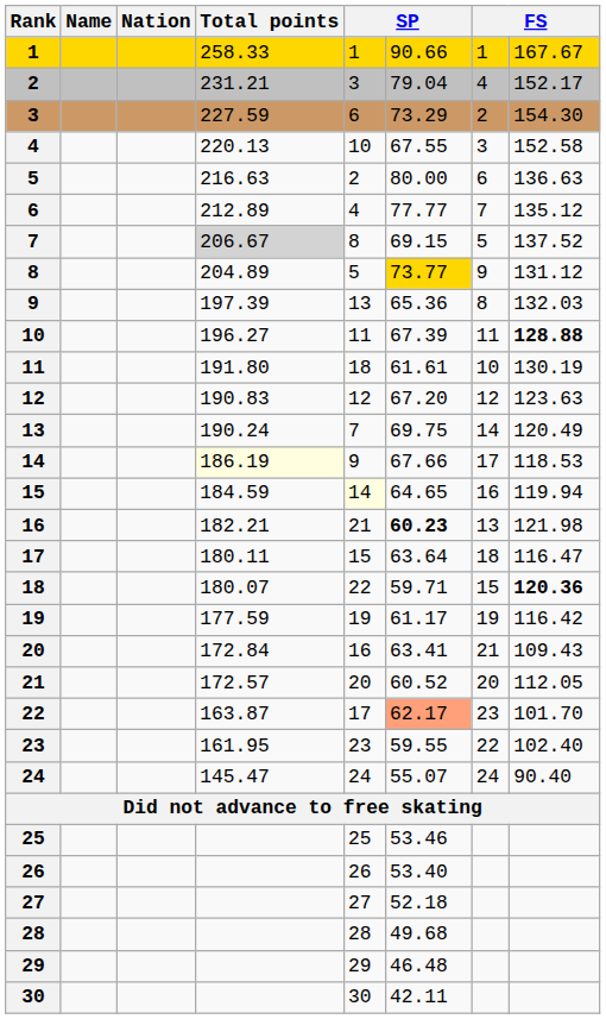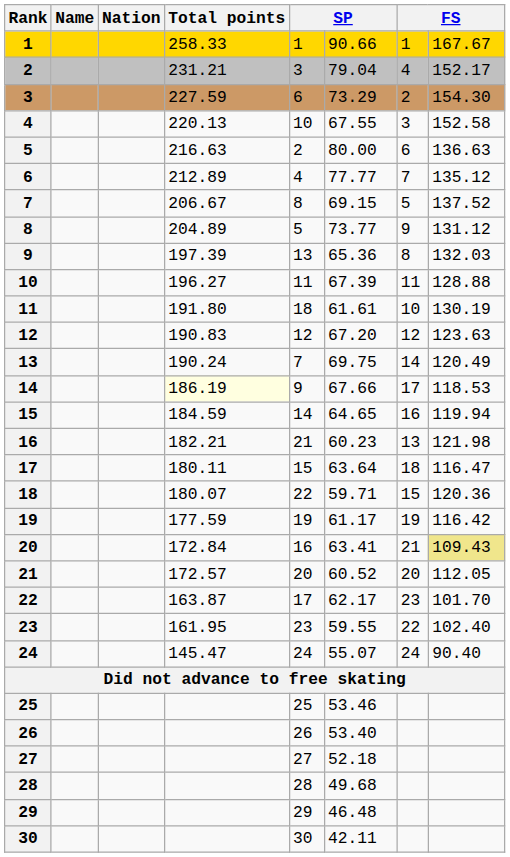row 8 | Total points: lightgrey background -> no background
row 9 | column 6: gold background -> no background
row 11 | column 8: bold -> normal
row 16 | column 5: lightyellow background -> no background
row 17 | column 6: bold -> normal
row 19 | column 8: bold -> normal
row 21 | column 8: no background -> khaki background
row 23 | column 6: lightsalmon background -> no background
